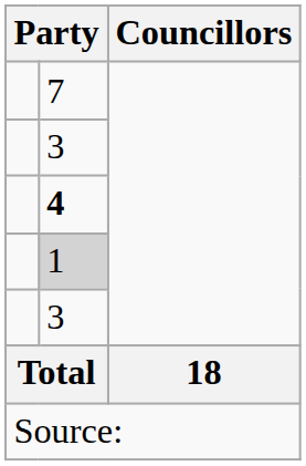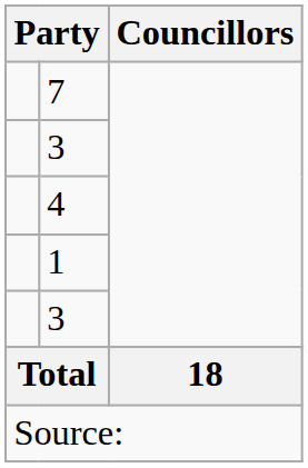4 | column 2: bold -> normal
1 | column 2: lightgrey background -> no background
